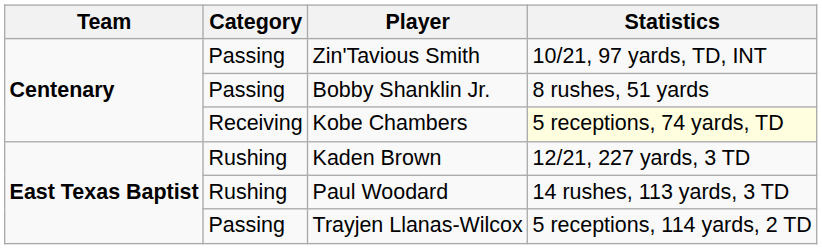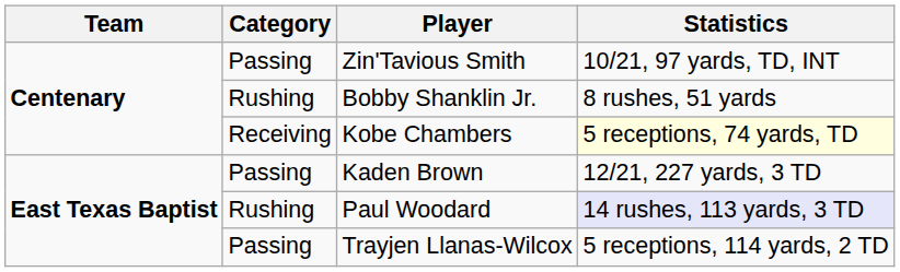Bobby Shanklin Jr. | Category: Passing -> Rushing
Kaden Brown | Category: Rushing -> Passing
Paul Woodard | Statistics: no background -> lavender background
